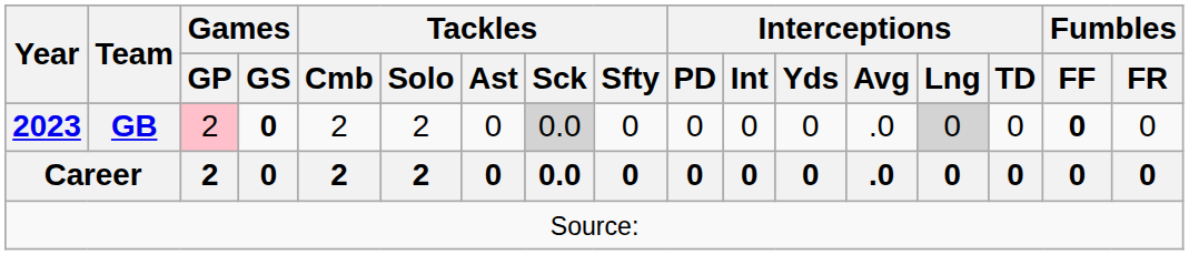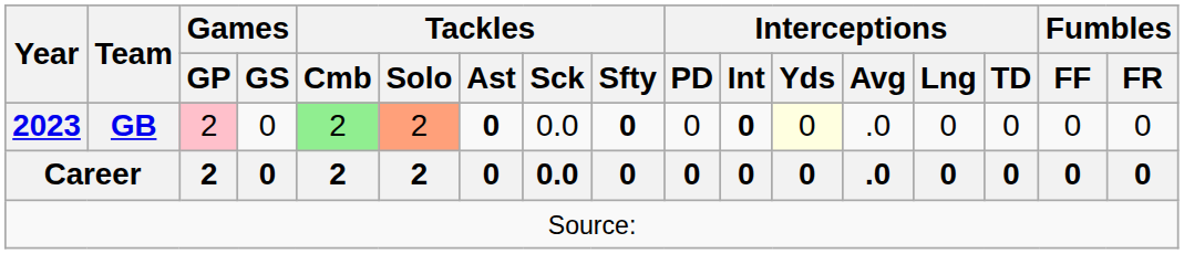2023 | Games / GS: bold -> normal
2023 | Tackles / Cmb: no background -> lightgreen background
2023 | Tackles / Solo: no background -> lightsalmon background
2023 | Tackles / Ast: normal -> bold
2023 | Tackles / Sck: lightgrey background -> no background
2023 | Tackles / Sfty: normal -> bold
2023 | Interceptions / Int: normal -> bold
2023 | Interceptions / Yds: no background -> lightyellow background
2023 | Interceptions / Lng: lightgrey background -> no background
2023 | Fumbles / FF: bold -> normal
